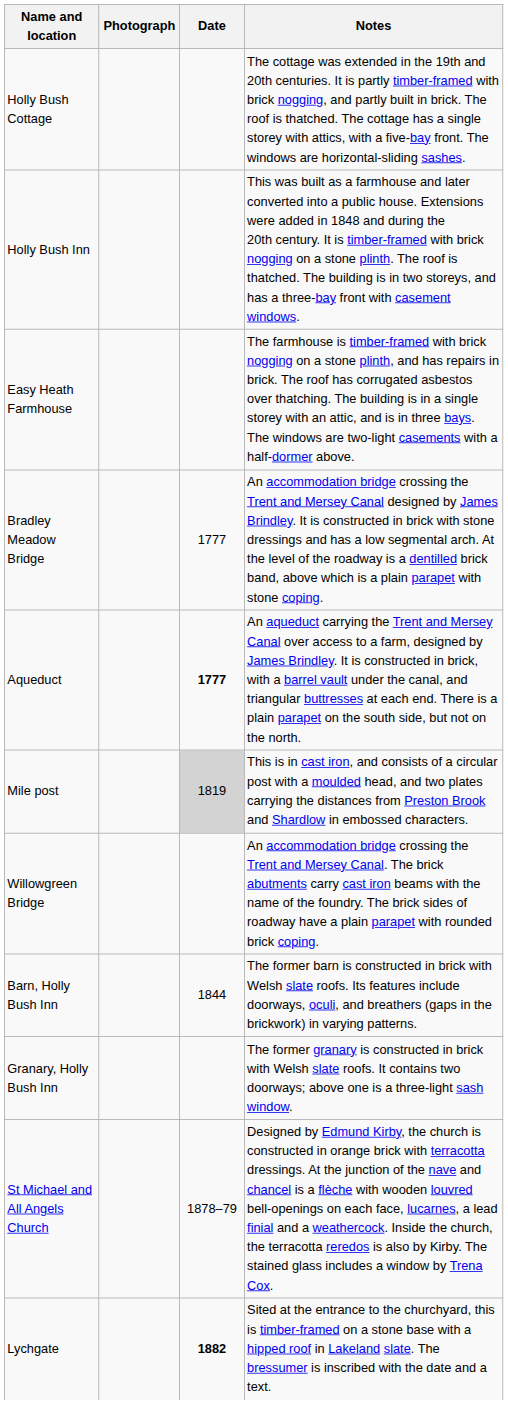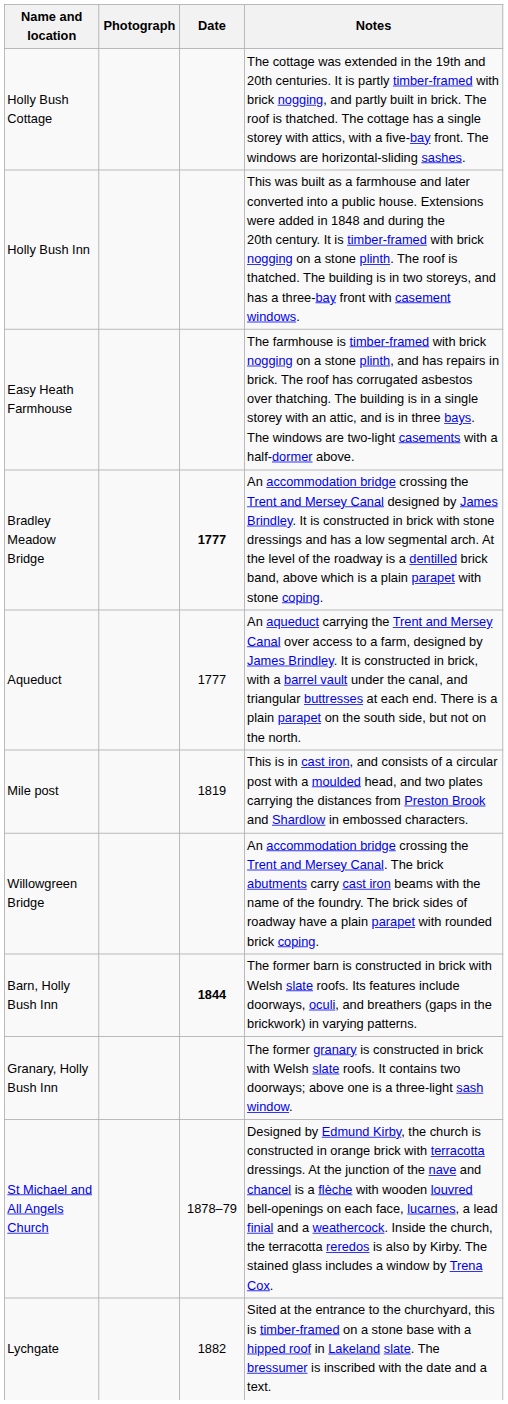Bradley Meadow Bridge | Date: normal -> bold
Aqueduct | Date: bold -> normal
Mile post | Date: lightgrey background -> no background
Barn, Holly Bush Inn | Date: normal -> bold
Lychgate | Date: bold -> normal
